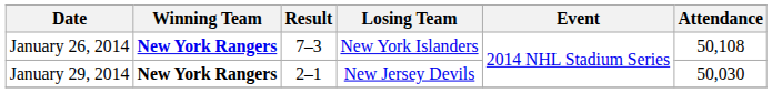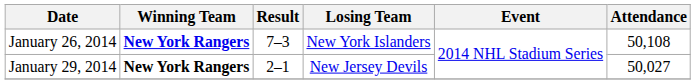January 29, 2014 | Attendance: 50,030 -> 50,027
